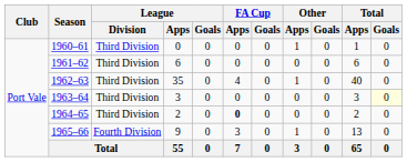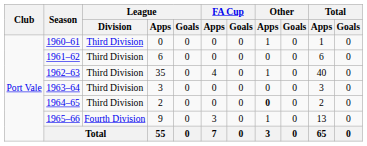1963–64 | Total / Goals: lightyellow background -> no background
1964–65 | FA Cup / Apps: bold -> normal
1964–65 | Other / Apps: normal -> bold
